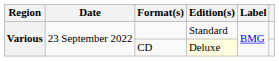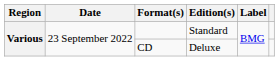CD | Edition(s): lightyellow background -> no background
